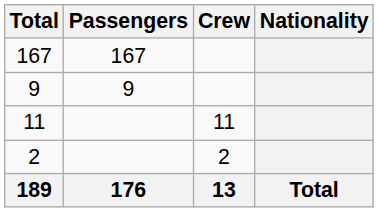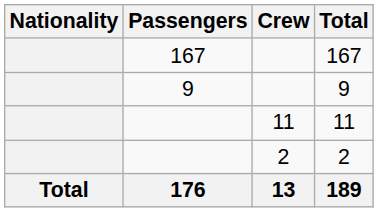columns swapped: Nationality <-> Total
